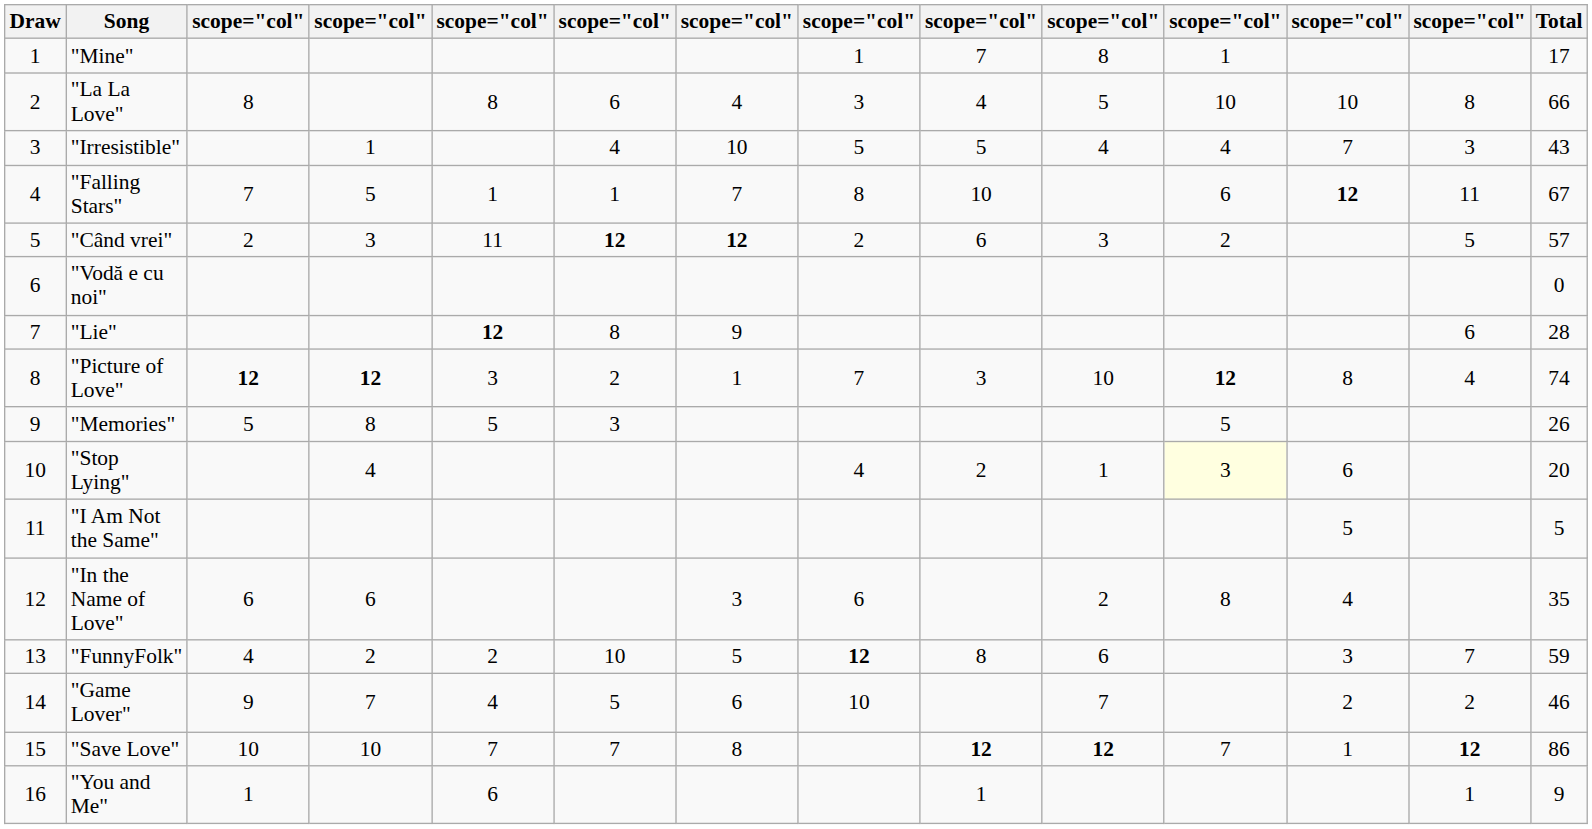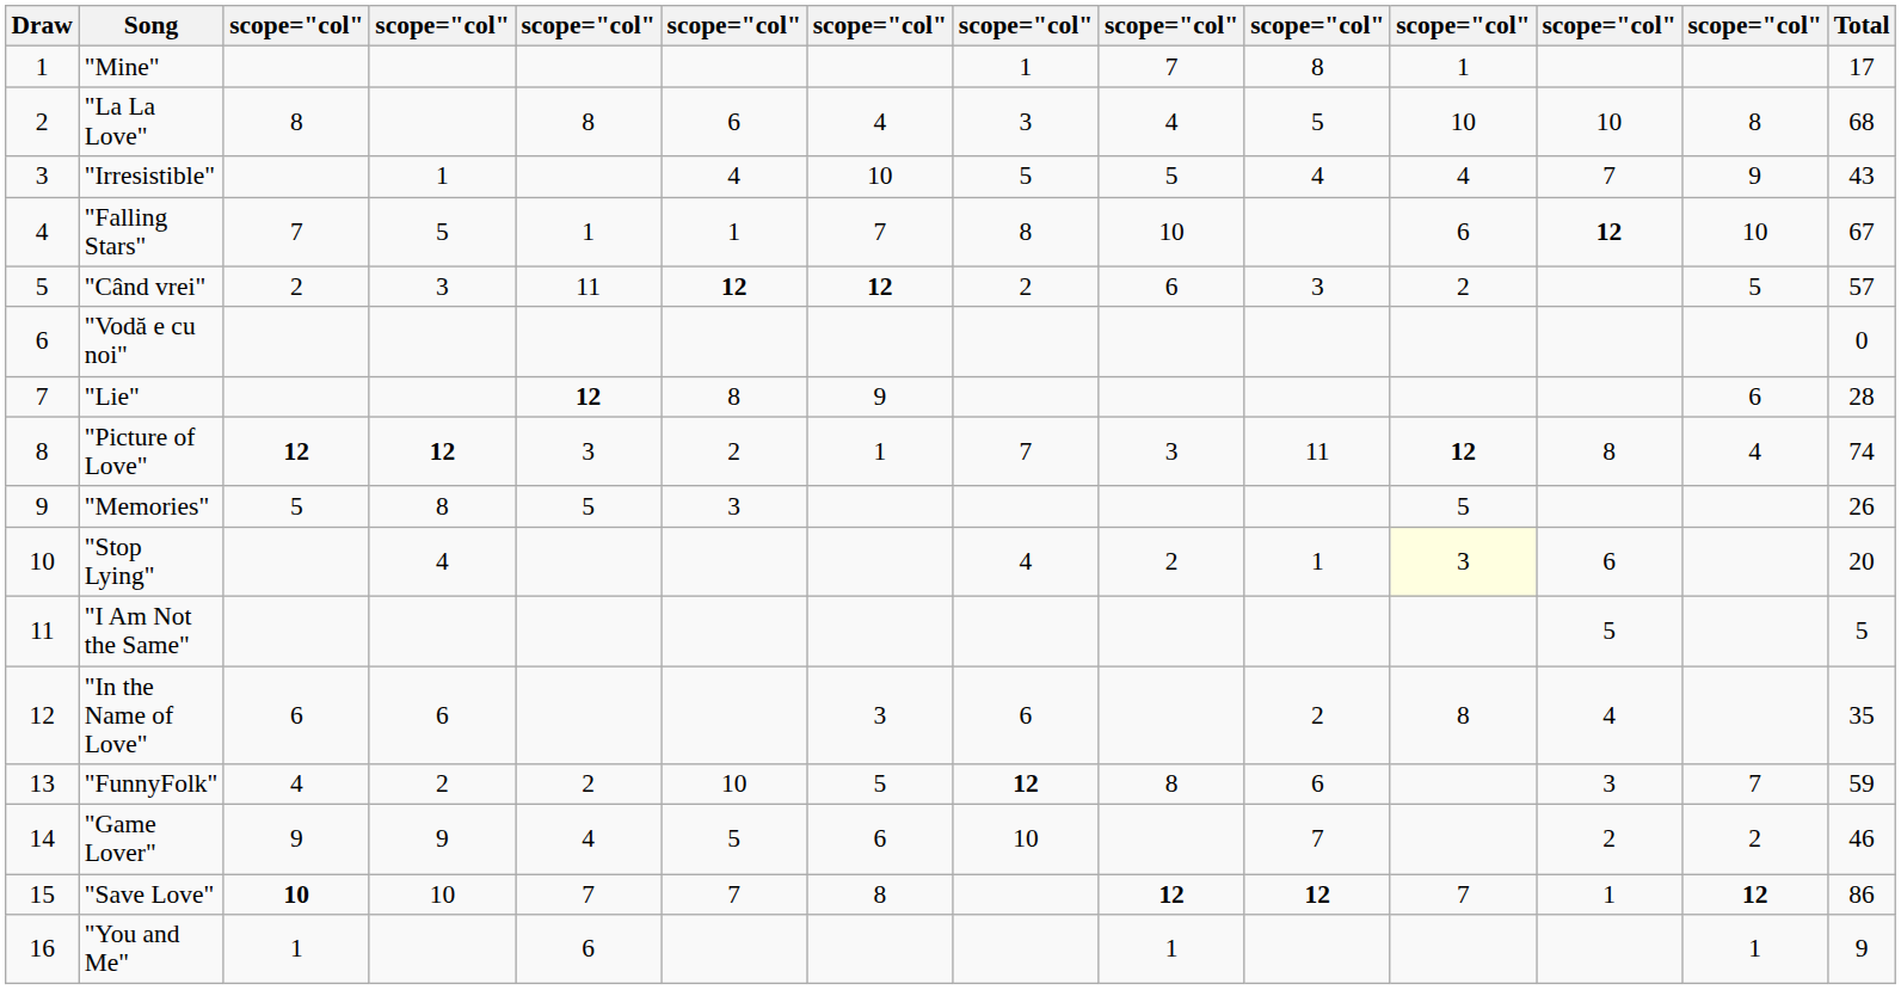"La La Love" | Total: 66 -> 68
"Irresistible" | column 13: 3 -> 9
"Falling Stars" | column 13: 11 -> 10
"Picture of Love" | column 10: 10 -> 11
"Game Lover" | column 4: 7 -> 9
"Save Love" | column 3: normal -> bold
